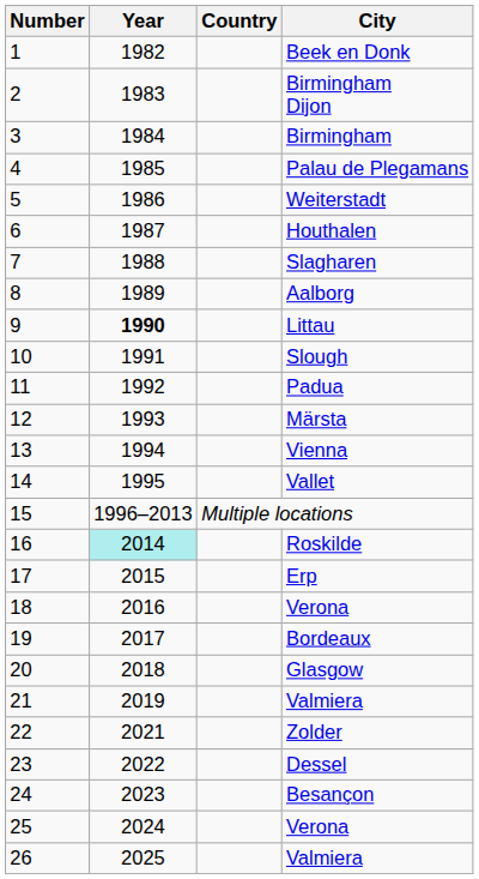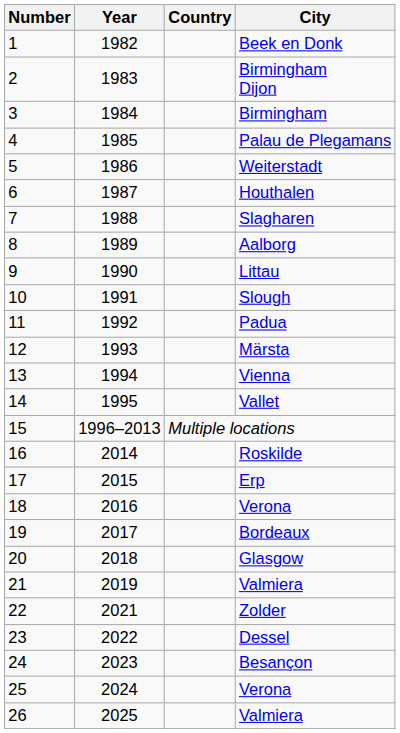Littau | Year: bold -> normal
Roskilde | Year: paleturquoise background -> no background
